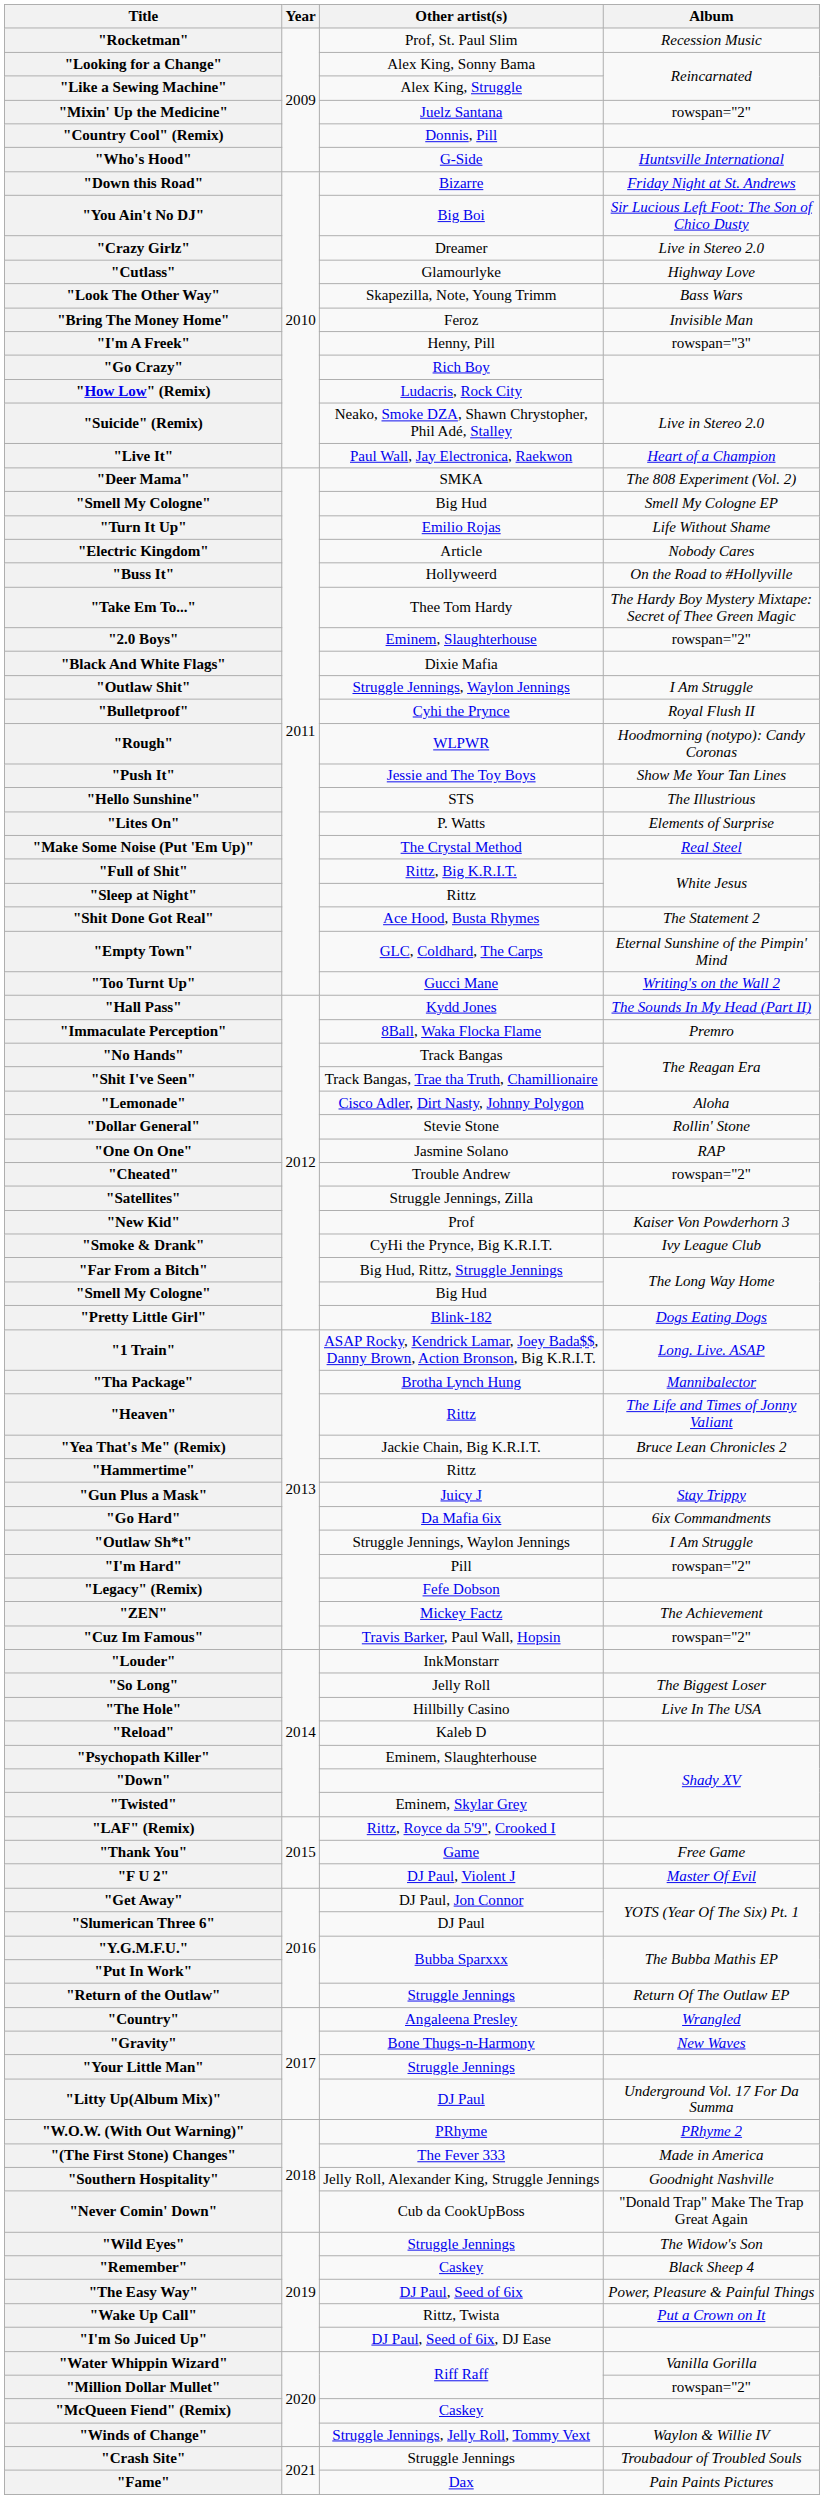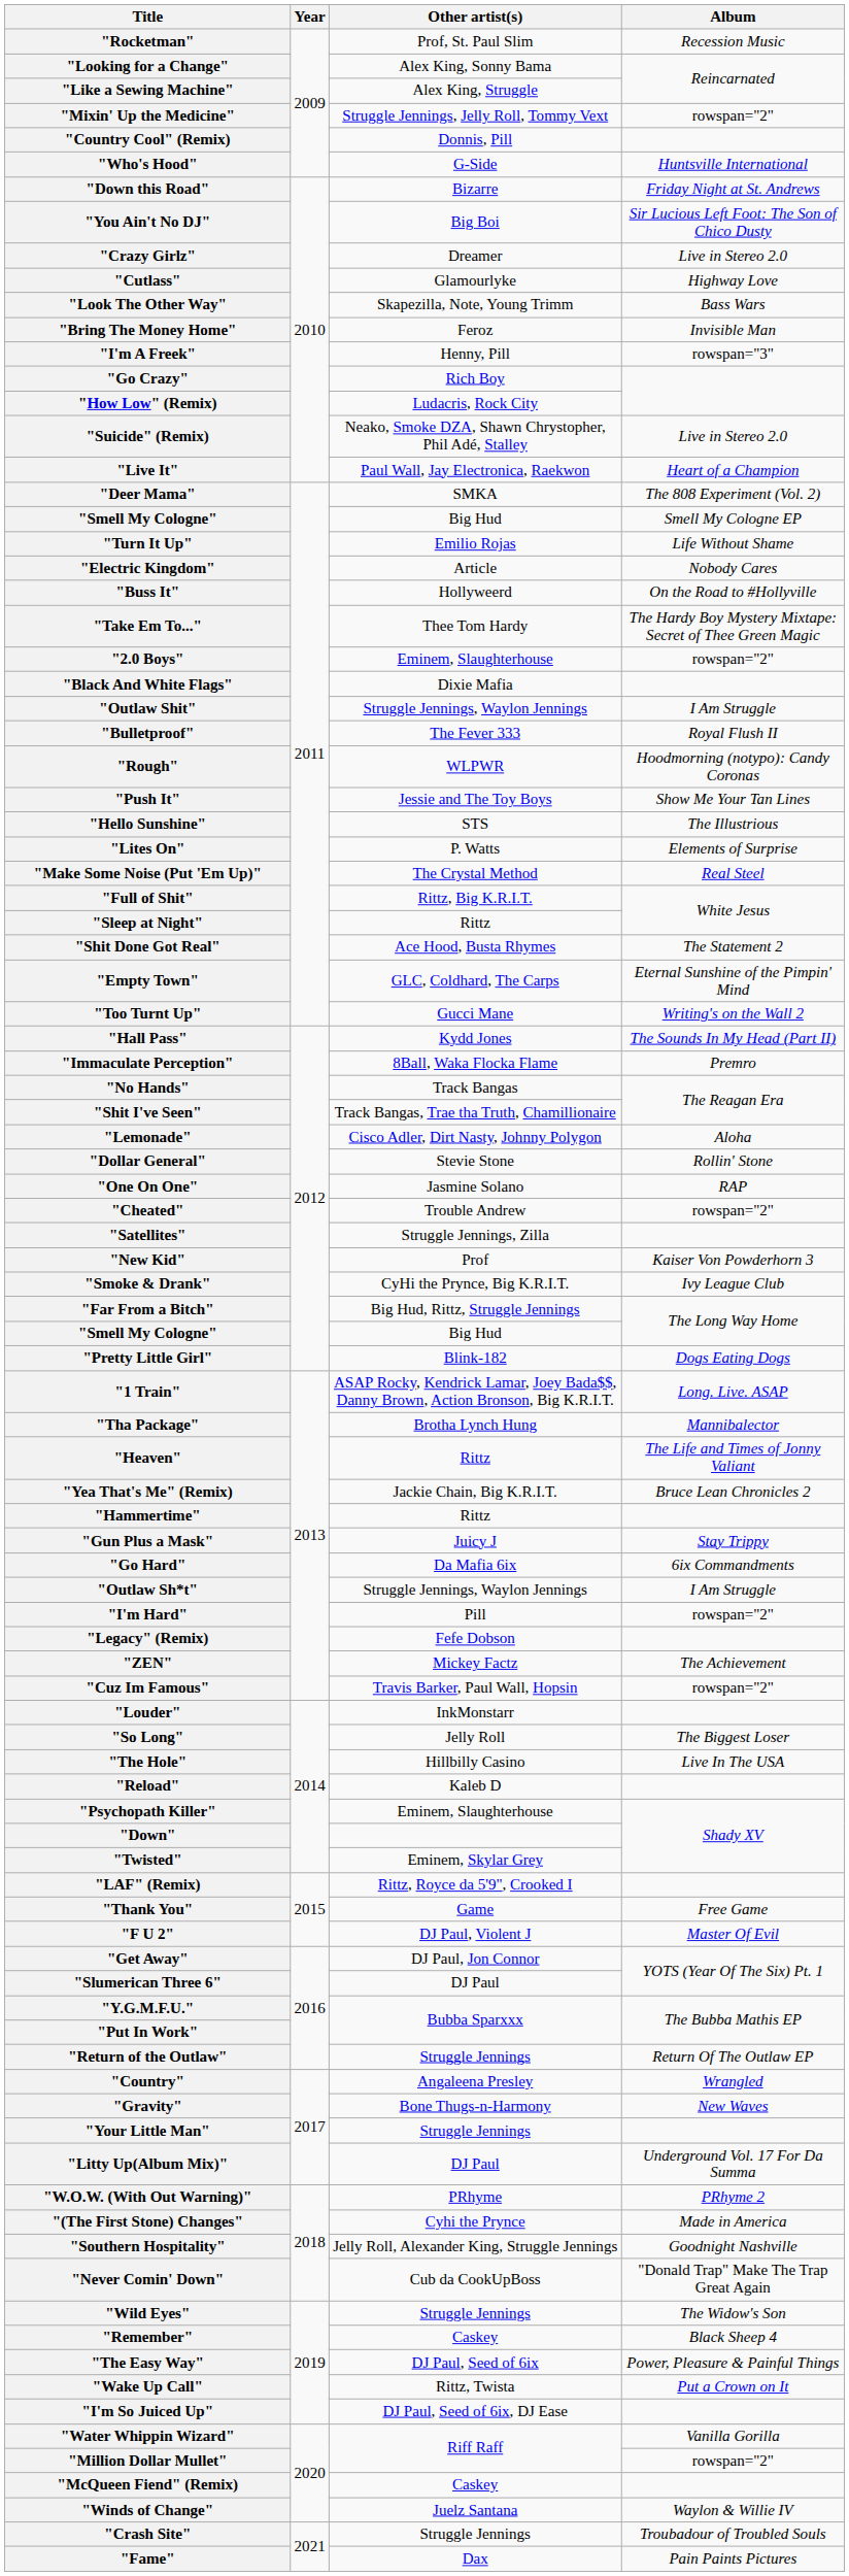"Mixin' Up the Medicine" | Other artist(s): Juelz Santana -> Struggle Jennings, Jelly Roll, Tommy Vext
"Bulletproof" | Other artist(s): Cyhi the Prynce -> The Fever 333
"(The First Stone) Changes" | Other artist(s): The Fever 333 -> Cyhi the Prynce
"Winds of Change" | Other artist(s): Struggle Jennings, Jelly Roll, Tommy Vext -> Juelz Santana
